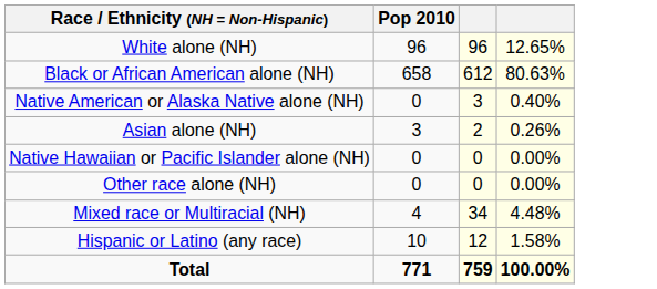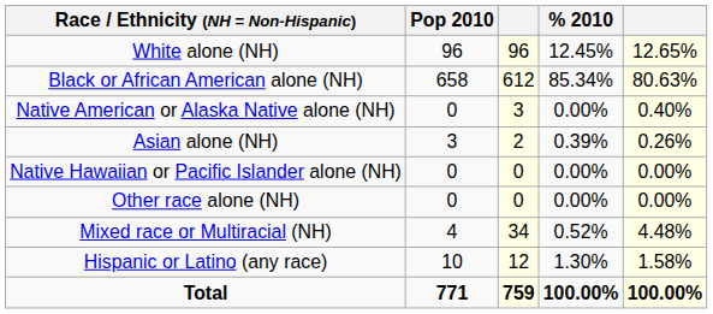+ column: % 2010 | 12.45% | 85.34% | 0.00% | 0.39% | 0.00% | 0.00% | 0.52% | 1.30% | 100.00%
